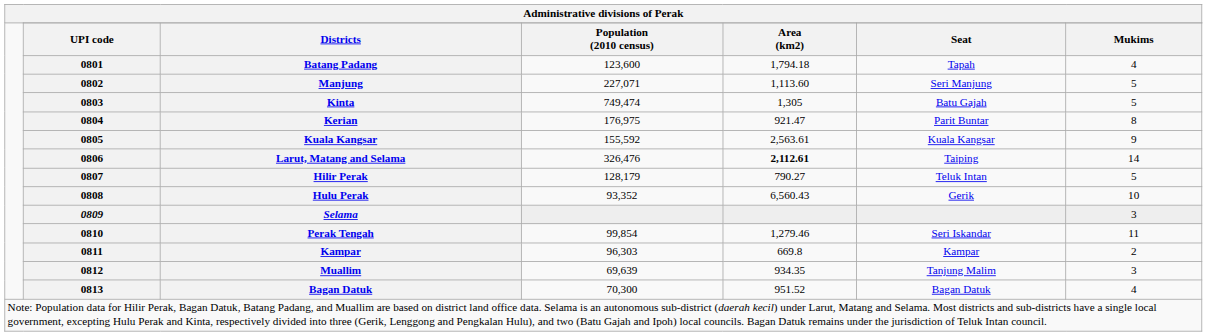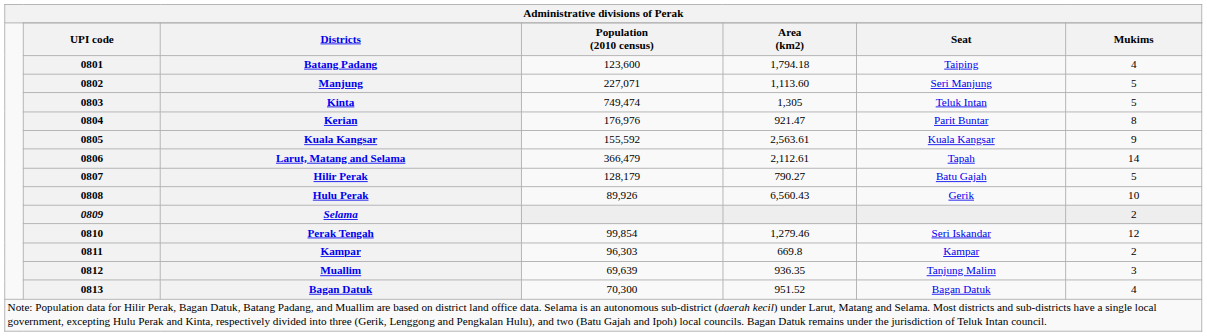Batang Padang | column 6: Tapah -> Taiping
Kinta | column 6: Batu Gajah -> Teluk Intan
Kerian | column 4: 176,975 -> 176,976
Larut, Matang and Selama | column 4: 326,476 -> 366,479
Larut, Matang and Selama | column 5: bold -> normal
Larut, Matang and Selama | column 6: Taiping -> Tapah
Hilir Perak | column 6: Teluk Intan -> Batu Gajah
Hulu Perak | column 4: 93,352 -> 89,926
Selama | column 7: 3 -> 2
Perak Tengah | column 7: 11 -> 12
Muallim | column 5: 934.35 -> 936.35
